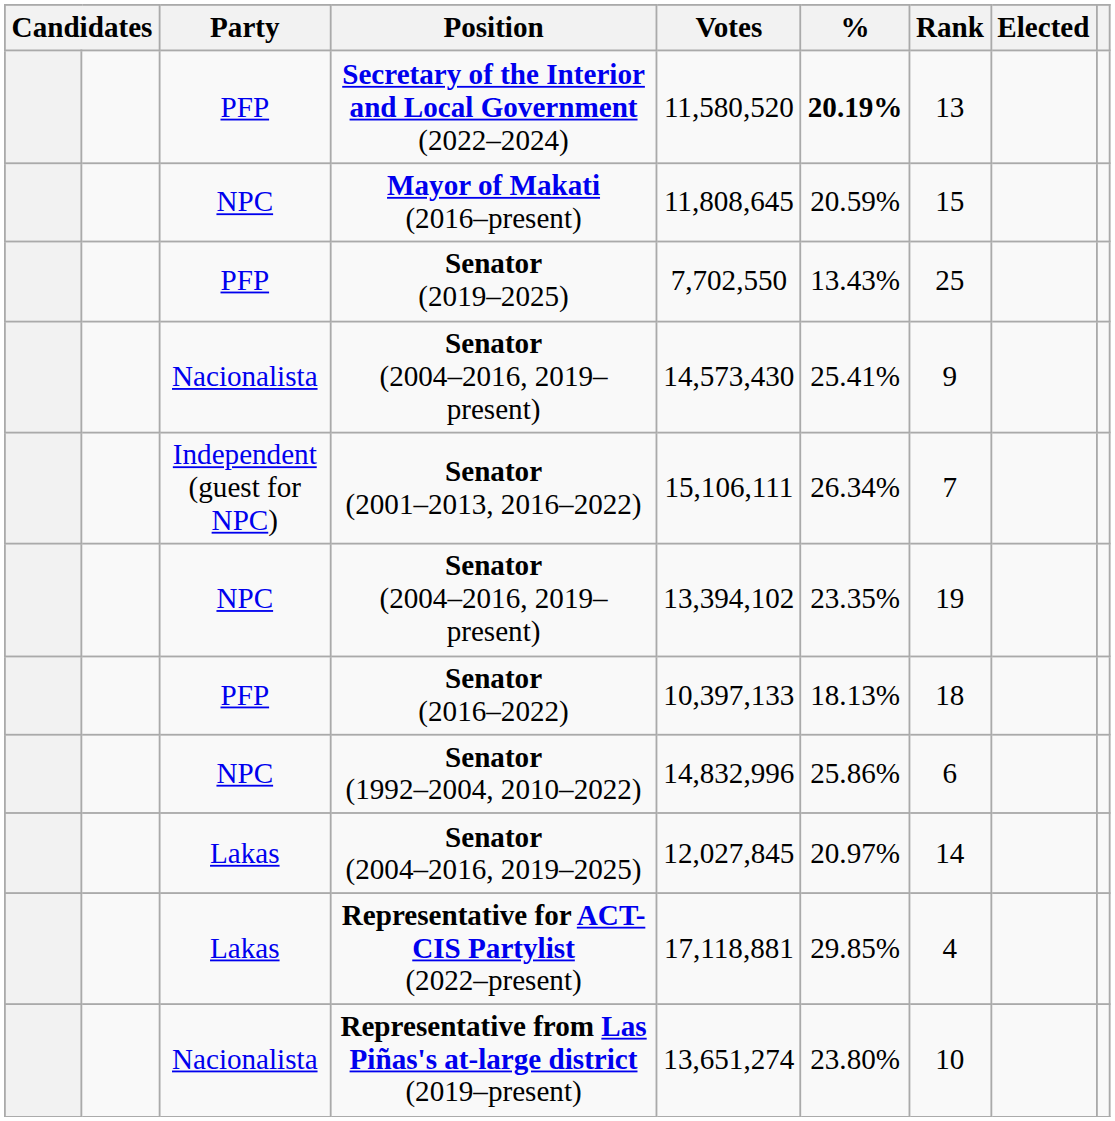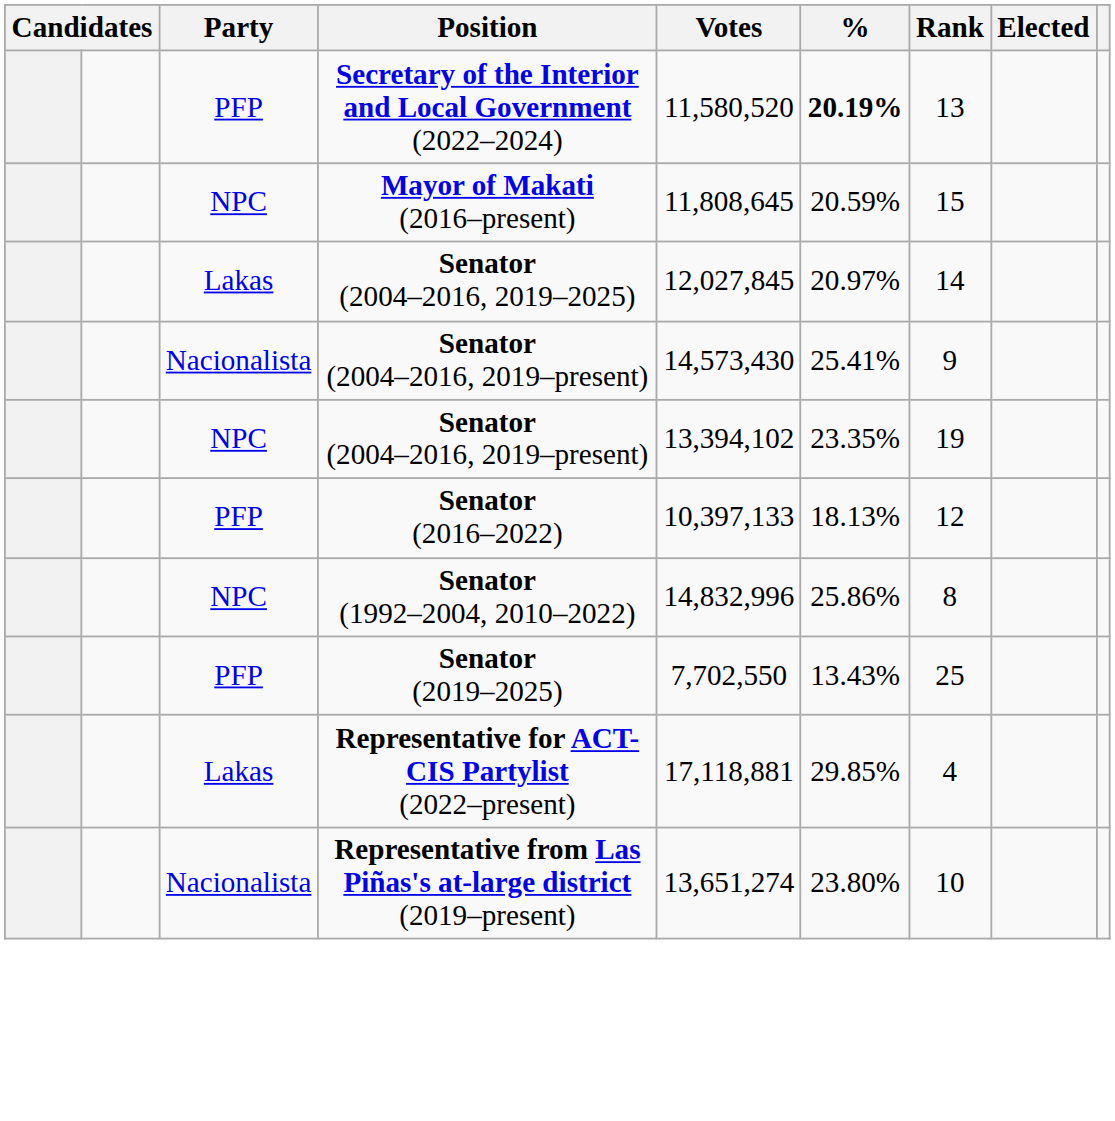rows swapped: Senator (2004–2016, 2019–2025) <-> Senator (2019–2025)
- row: Independent (guest for NPC) | Senator (2001–2013, 2016–2022) | 15,106,111 | 26.34% | 7
Senator (2016–2022) | Rank: 18 -> 12
Senator (1992–2004, 2010–2022) | Rank: 6 -> 8
